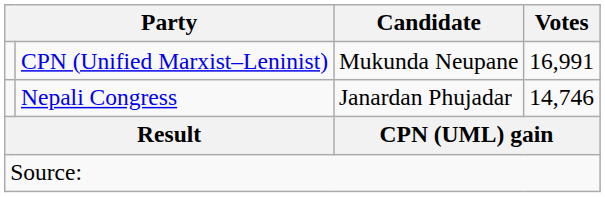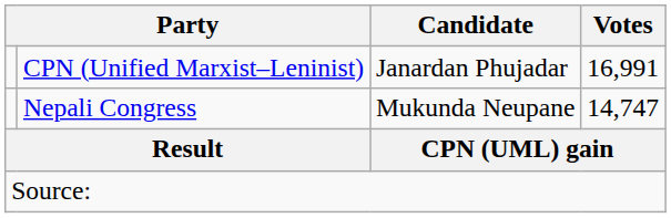CPN (Unified Marxist–Leninist) | Candidate: Mukunda Neupane -> Janardan Phujadar
Nepali Congress | Candidate: Janardan Phujadar -> Mukunda Neupane
Nepali Congress | Votes: 14,746 -> 14,747
